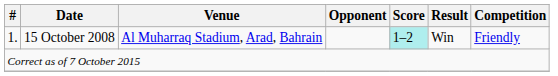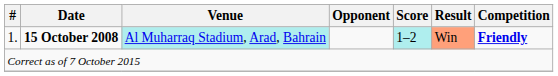1. | Date: normal -> bold
1. | Venue: no background -> paleturquoise background
1. | Result: no background -> lightsalmon background
1. | Competition: normal -> bold
